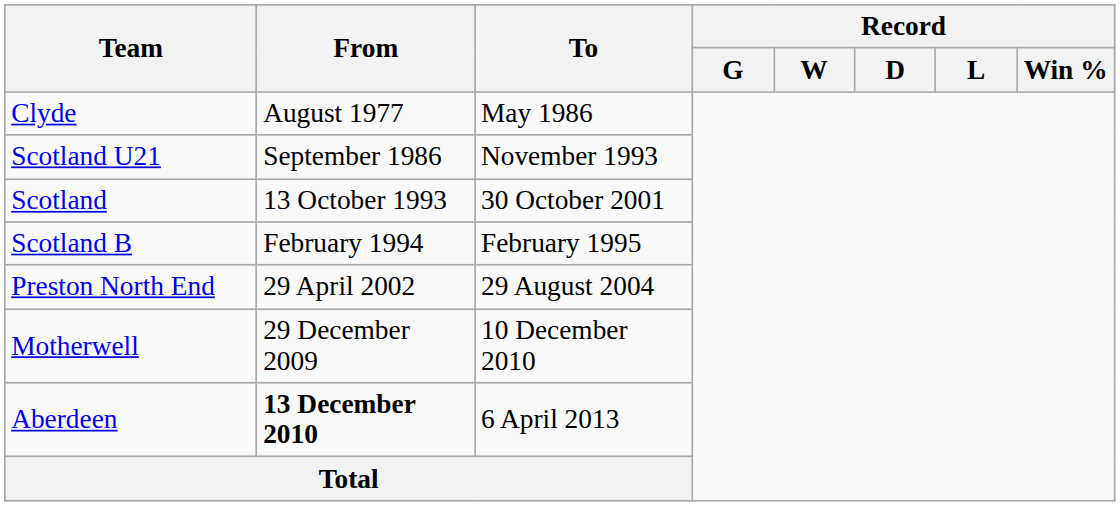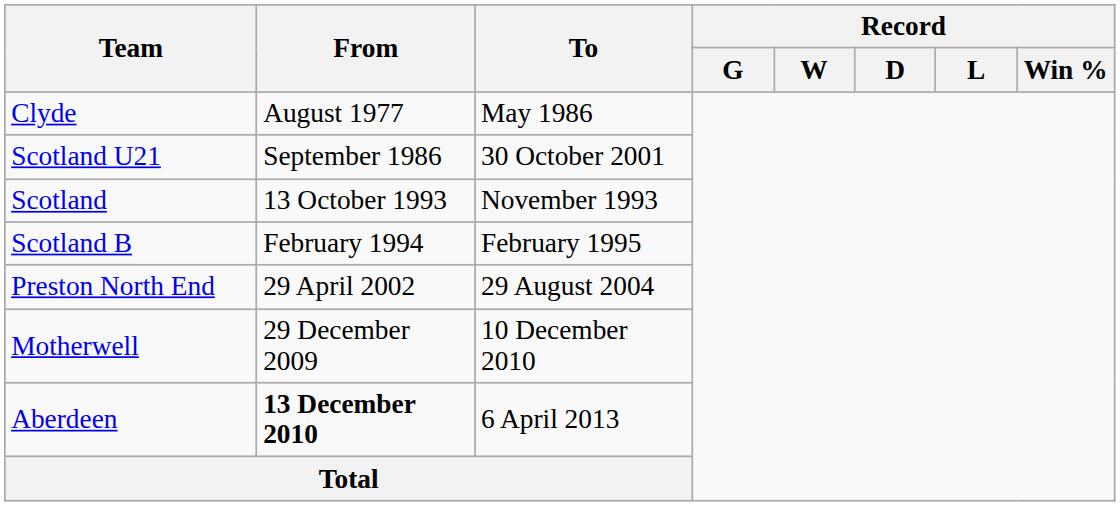Scotland U21 | To: November 1993 -> 30 October 2001
Scotland | To: 30 October 2001 -> November 1993
